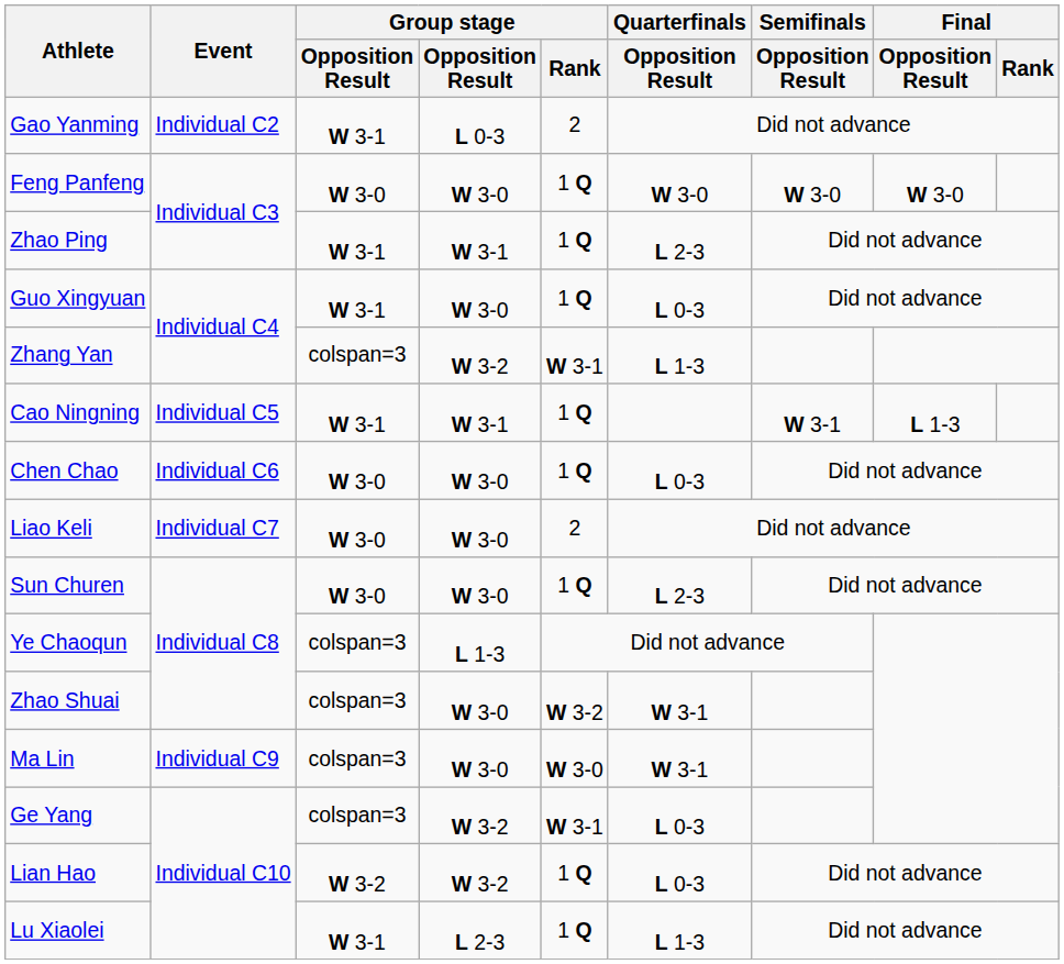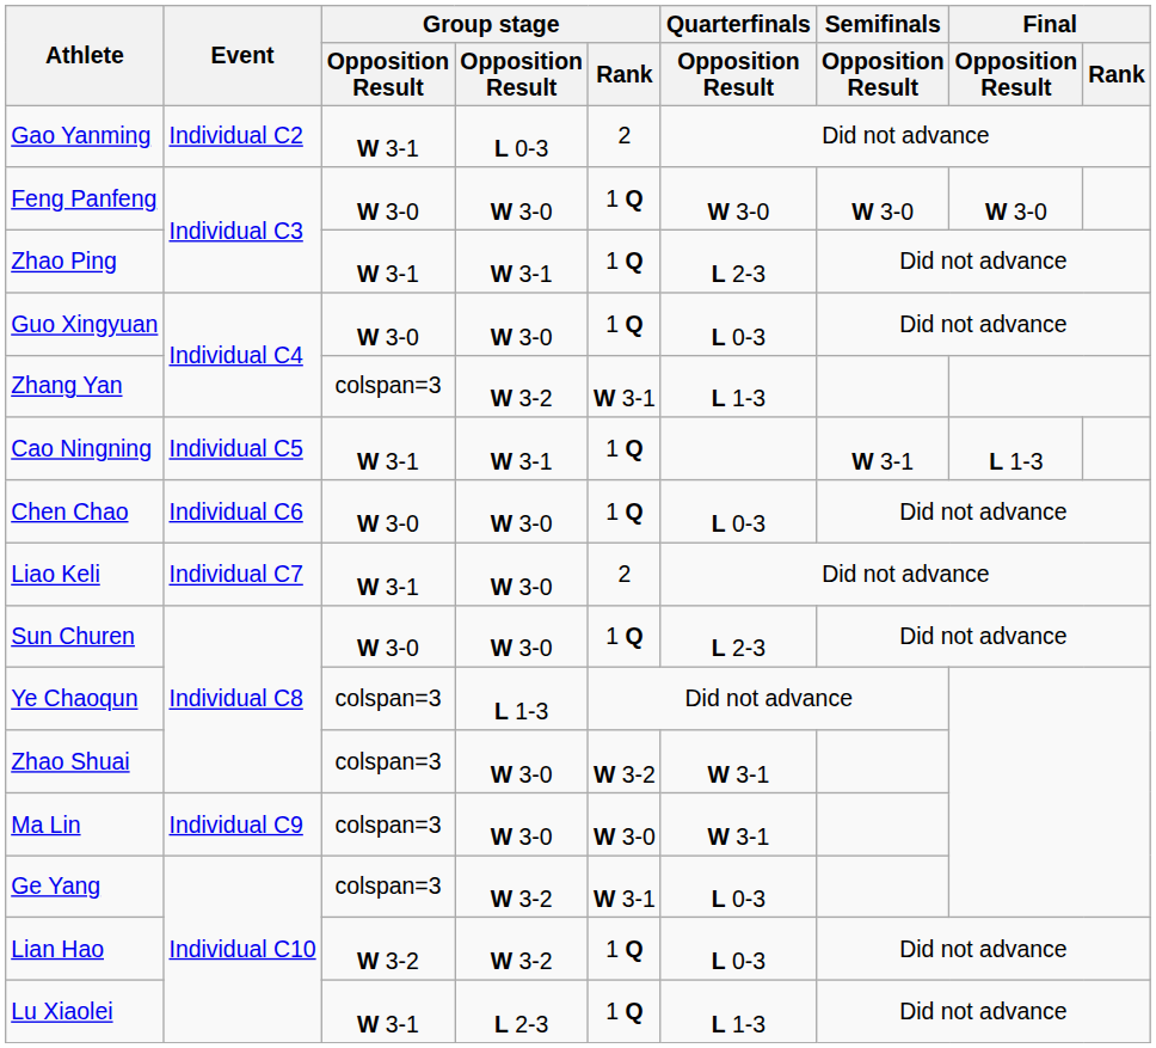Guo Xingyuan | column 3: W 3-1 -> W 3-0
Liao Keli | column 3: W 3-0 -> W 3-1
